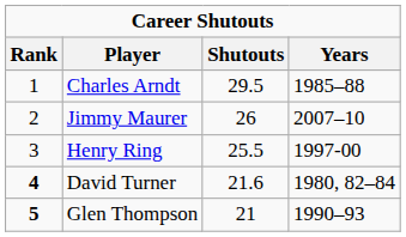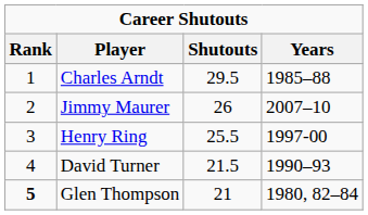David Turner | Rank: bold -> normal
David Turner | Shutouts: 21.6 -> 21.5
David Turner | Years: 1980, 82–84 -> 1990–93
Glen Thompson | Years: 1990–93 -> 1980, 82–84
